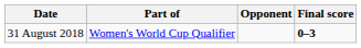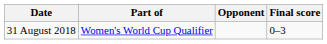31 August 2018 | Final score: bold -> normal
